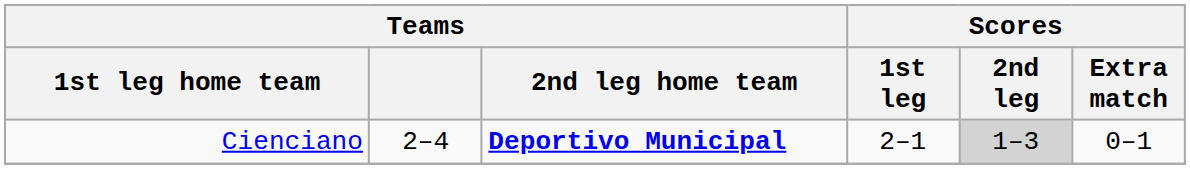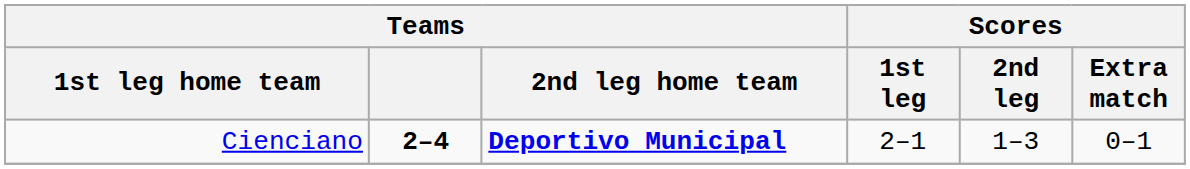Cienciano | Teams: normal -> bold
Cienciano | Scores / 2nd leg: lightgrey background -> no background
